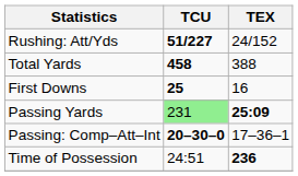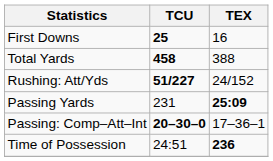rows swapped: First Downs <-> Rushing: Att/Yds
Passing Yards | TCU: lightgreen background -> no background
